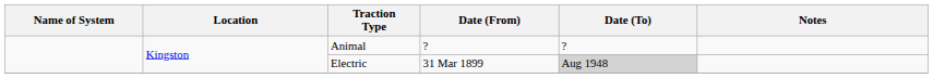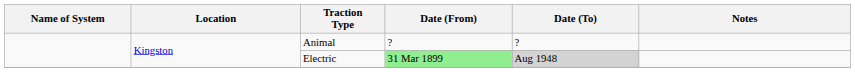Electric | Date (From): no background -> lightgreen background
